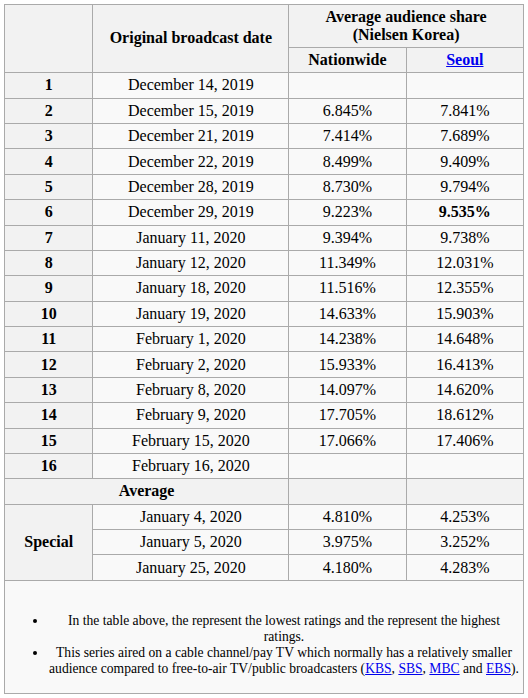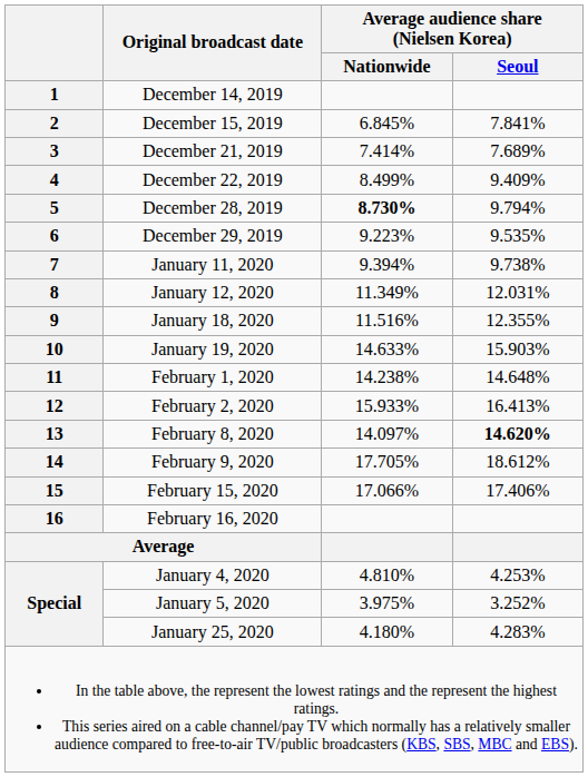5 | Average audience share (Nielsen Korea) / Nationwide: normal -> bold
6 | Average audience share (Nielsen Korea) / Seoul: bold -> normal
13 | Average audience share (Nielsen Korea) / Seoul: normal -> bold
